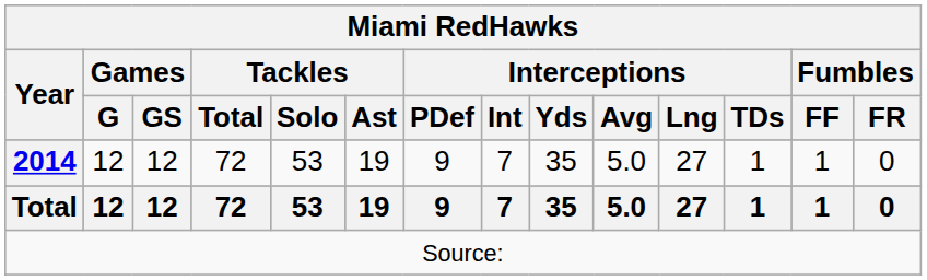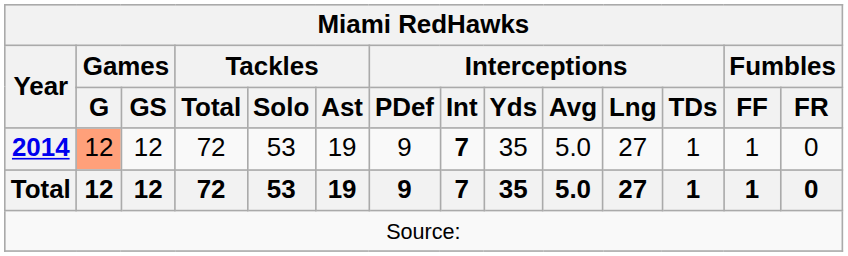2014 | Games / G: no background -> lightsalmon background
2014 | Interceptions / Int: normal -> bold
